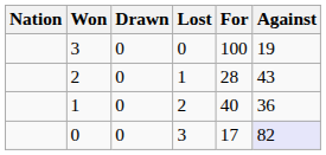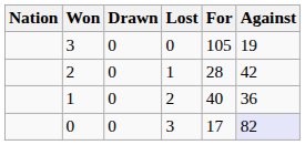row 2 | For: 100 -> 105
row 3 | Against: 43 -> 42
